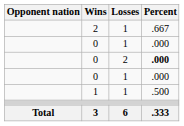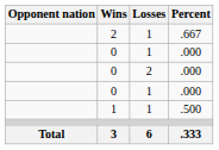0 / 2 | Percent: bold -> normal
